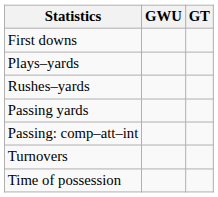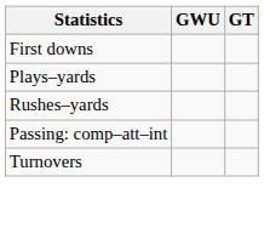- row: Passing yards
- row: Time of possession
